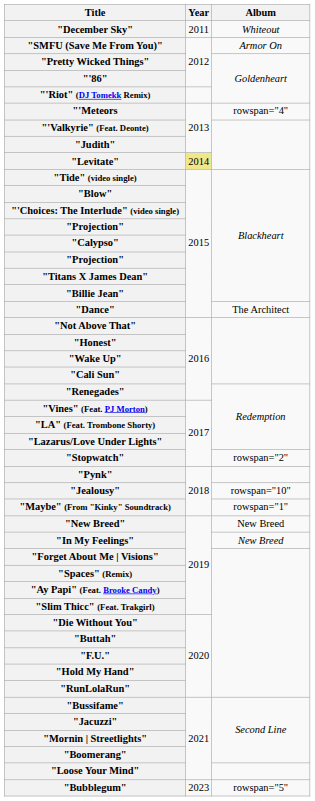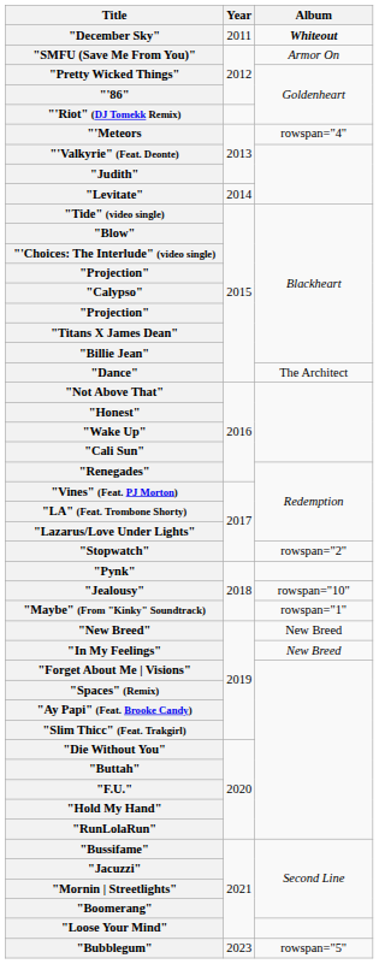"December Sky" | Album: normal -> bold
"Levitate" | Year: khaki background -> no background
